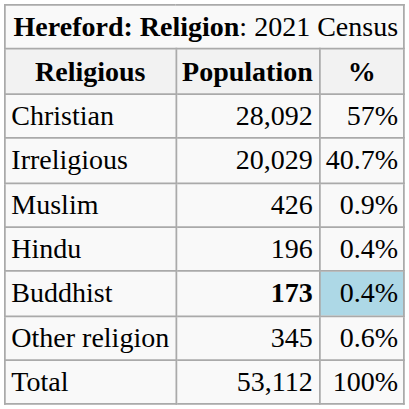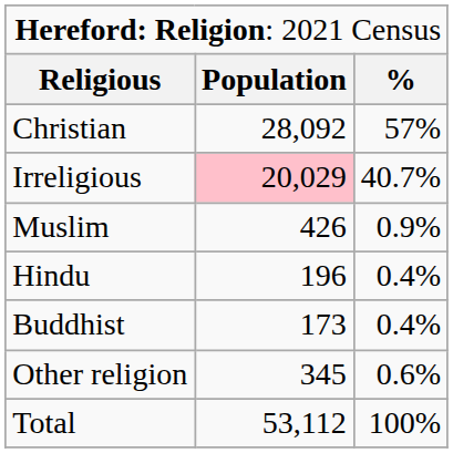Irreligious | column 2: no background -> pink background
Buddhist | column 2: bold -> normal
Buddhist | column 3: lightblue background -> no background
